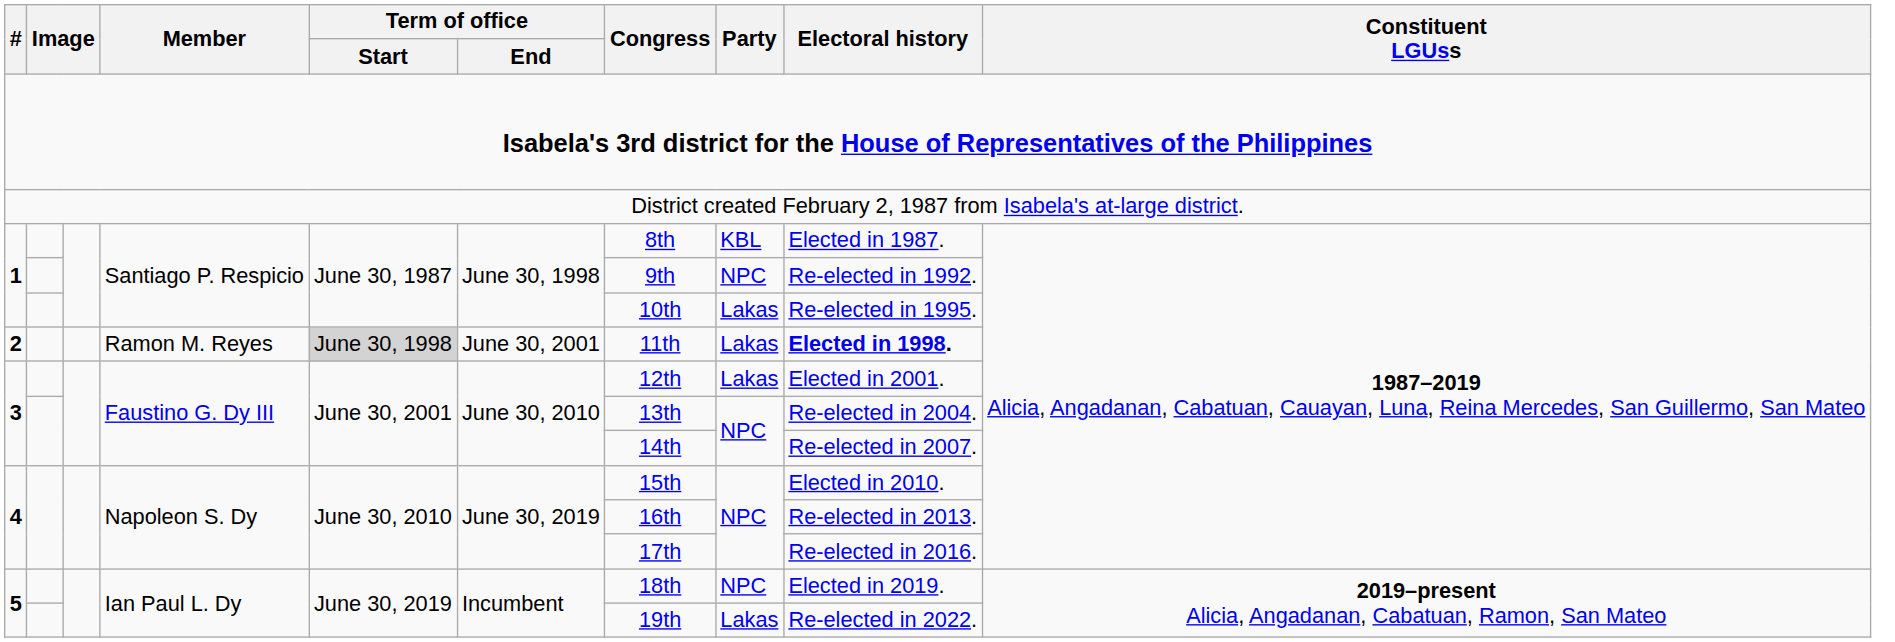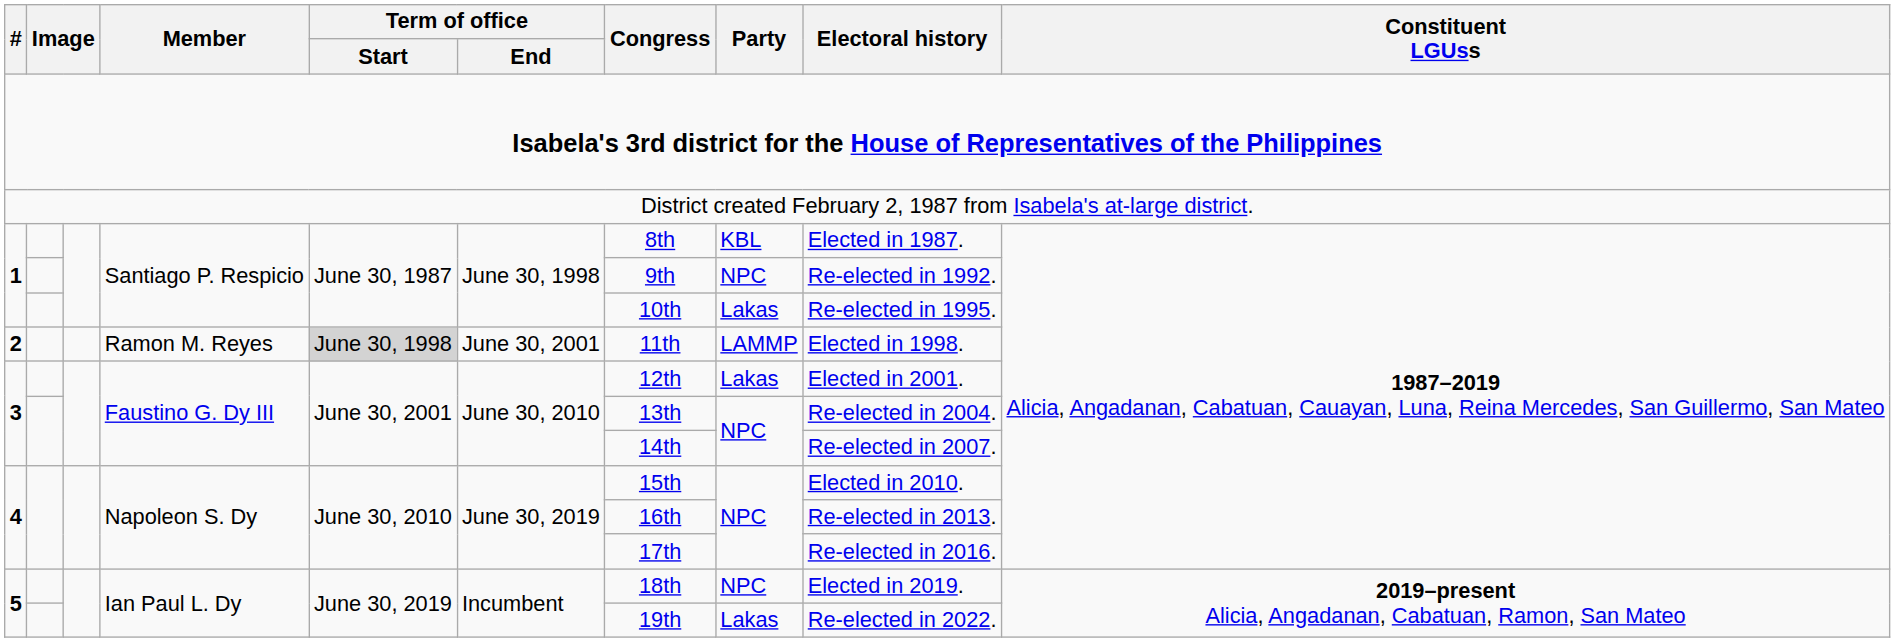2 | Party: Lakas -> LAMMP
2 | Electoral history: bold -> normal
